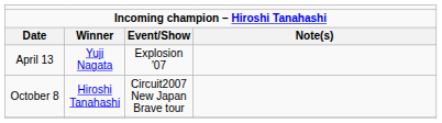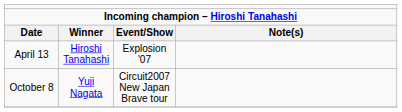April 13 | column 2: Yuji Nagata -> Hiroshi Tanahashi
October 8 | column 2: Hiroshi Tanahashi -> Yuji Nagata
